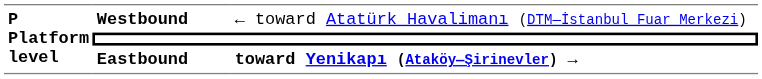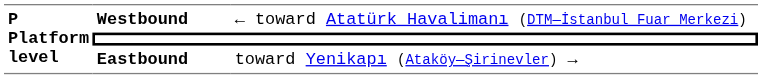Eastbound | column 3: bold -> normal
